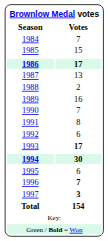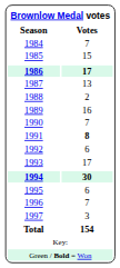1991 | Votes: normal -> bold
1993 | Votes: bold -> normal
1996 | Votes: bold -> normal
1997 | Votes: bold -> normal
